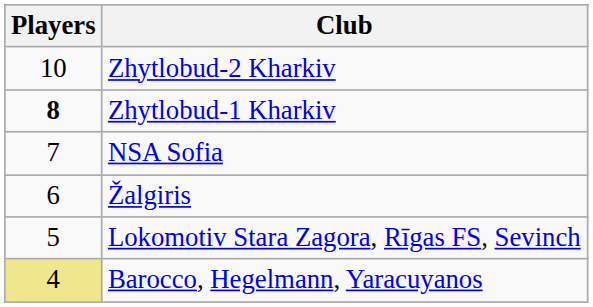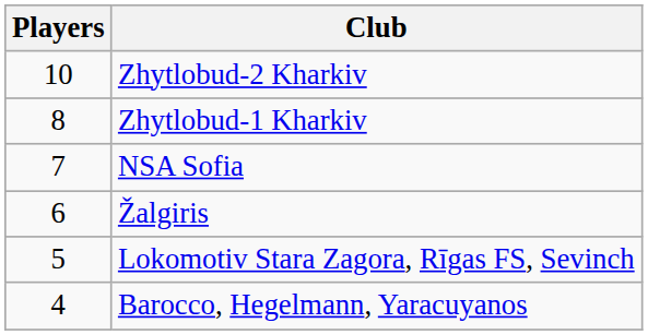Zhytlobud-1 Kharkiv | Players: bold -> normal
Barocco, Hegelmann, Yaracuyanos | Players: khaki background -> no background
